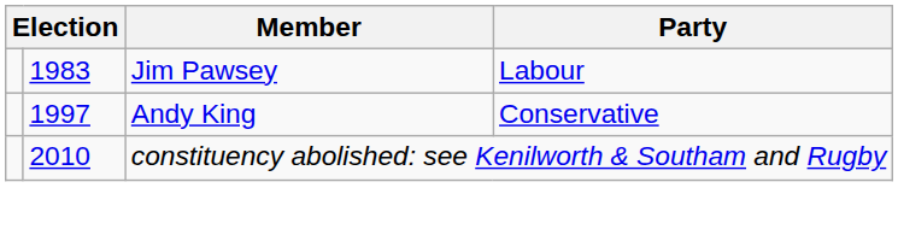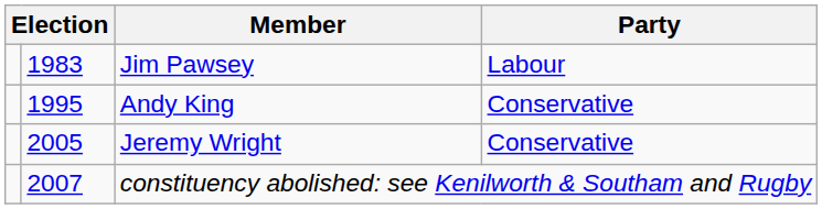Andy King | column 2: 1997 -> 1995
+ row: 2005 | Jeremy Wright | Conservative
constituency abolished: see Kenilworth & Southam and Rugby | column 2: 2010 -> 2007
